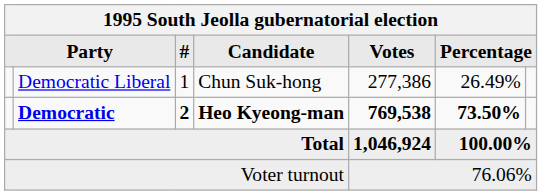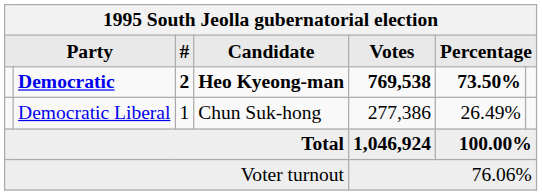rows swapped: Democratic <-> Democratic Liberal
